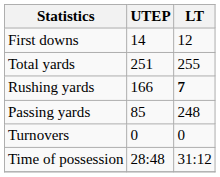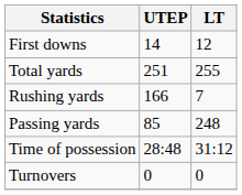Rushing yards | LT: bold -> normal
rows swapped: Turnovers <-> Time of possession
